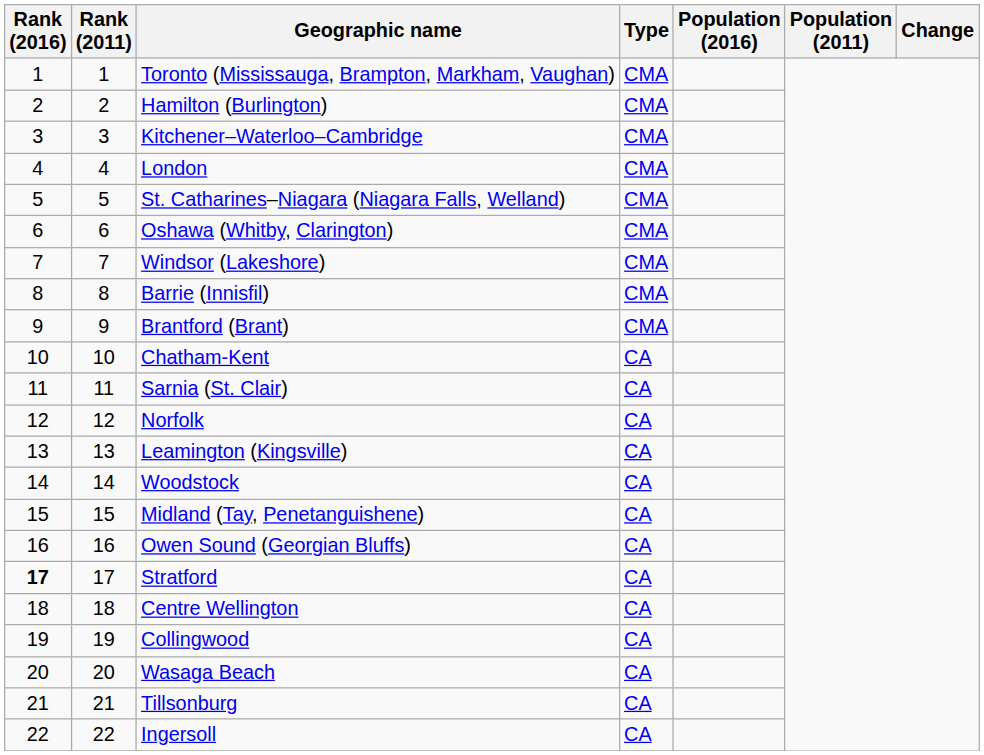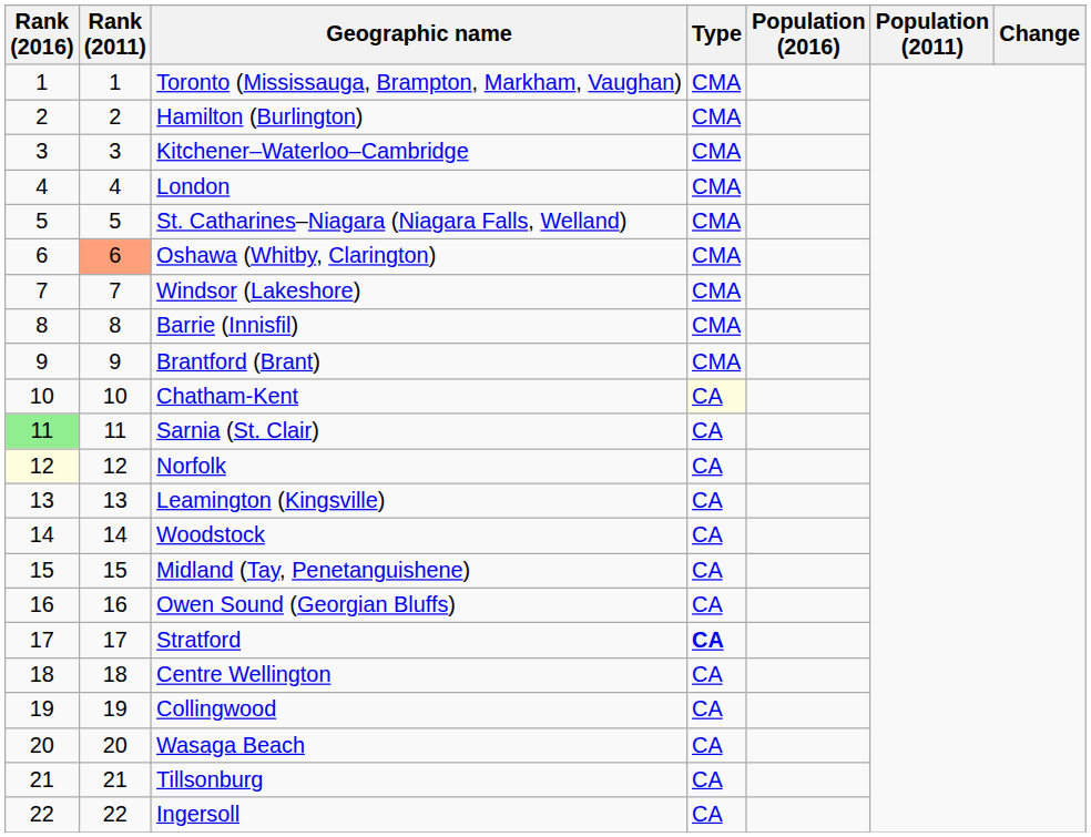Oshawa (Whitby, Clarington) | Rank (2011): no background -> lightsalmon background
Chatham-Kent | Type: no background -> lightyellow background
Sarnia (St. Clair) | Rank (2016): no background -> lightgreen background
Norfolk | Rank (2016): no background -> lightyellow background
Stratford | Rank (2016): bold -> normal
Stratford | Type: normal -> bold
